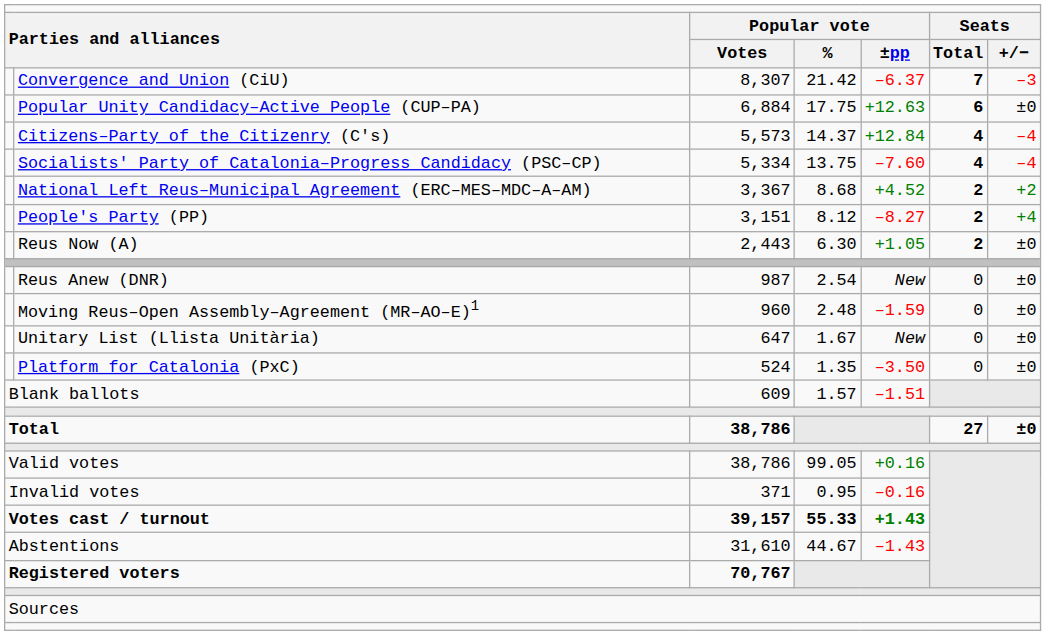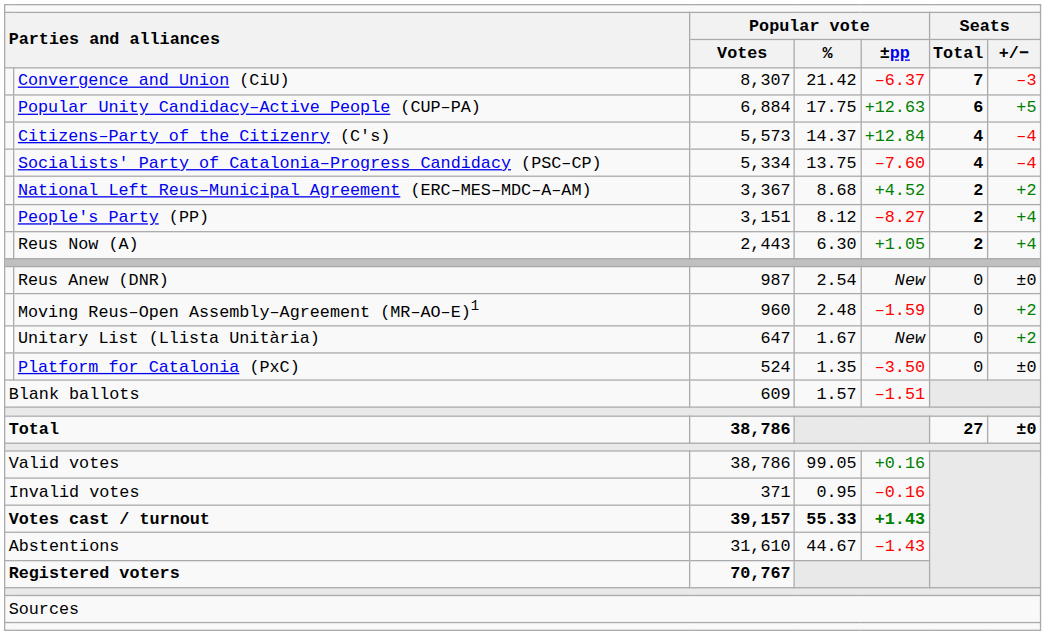Popular Unity Candidacy–Active People (CUP–PA) | column 7: ±0 -> +5
Reus Now (A) | column 7: ±0 -> +4
Moving Reus–Open Assembly–Agreement (MR–AO–E)1 | column 7: ±0 -> +2
Unitary List (Llista Unitària) | column 7: ±0 -> +2
